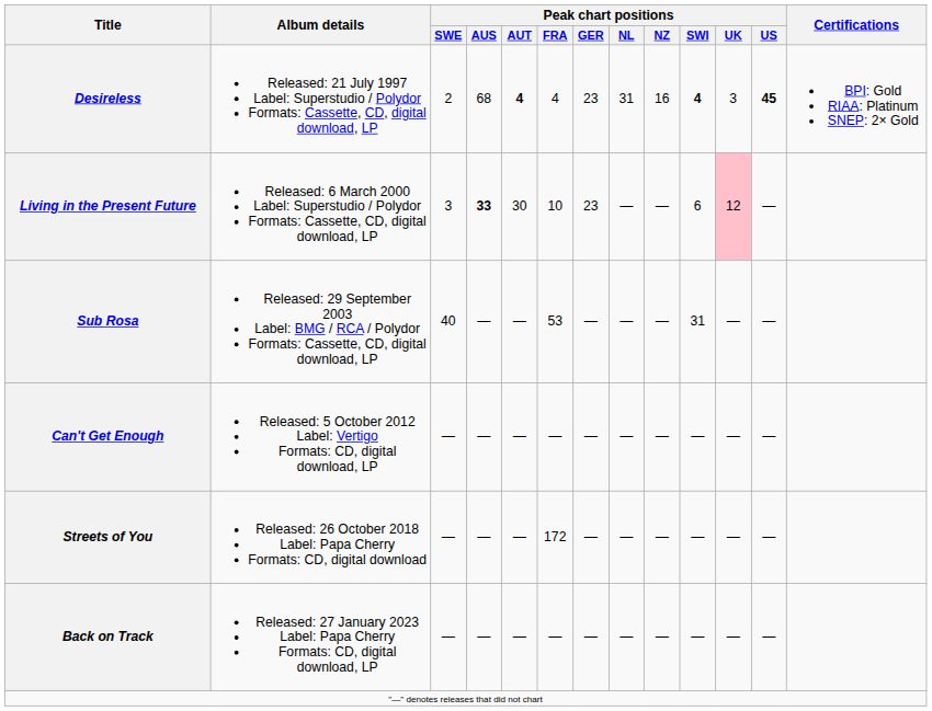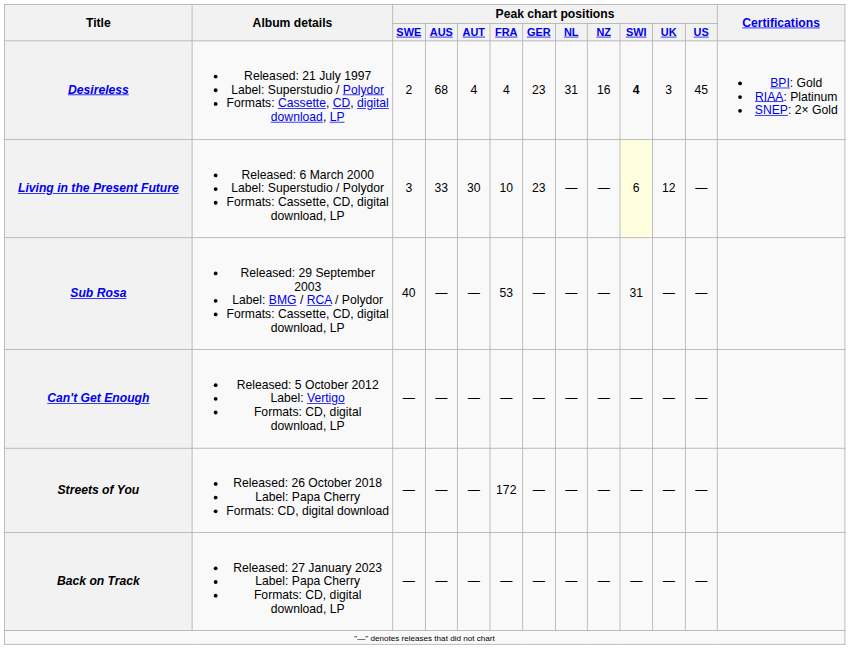Desireless | Peak chart positions / AUT: bold -> normal
Desireless | Peak chart positions / US: bold -> normal
Living in the Present Future | Peak chart positions / AUS: bold -> normal
Living in the Present Future | Peak chart positions / SWI: no background -> lightyellow background
Living in the Present Future | Peak chart positions / UK: pink background -> no background
